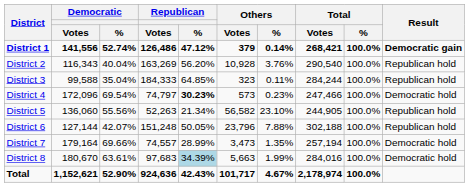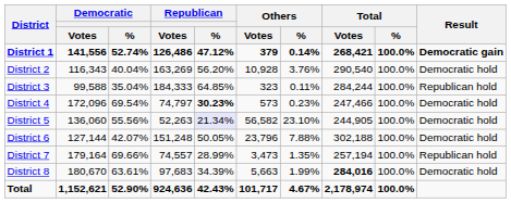District 2 | Result: Republican hold -> Democratic hold
District 5 | Republican / %: no background -> lavender background
District 5 | Result: Republican hold -> Democratic hold
District 6 | Result: Republican hold -> Democratic hold
District 7 | Result: Democratic hold -> Republican hold
District 8 | Republican / %: lightblue background -> no background
District 8 | Total / Votes: normal -> bold
